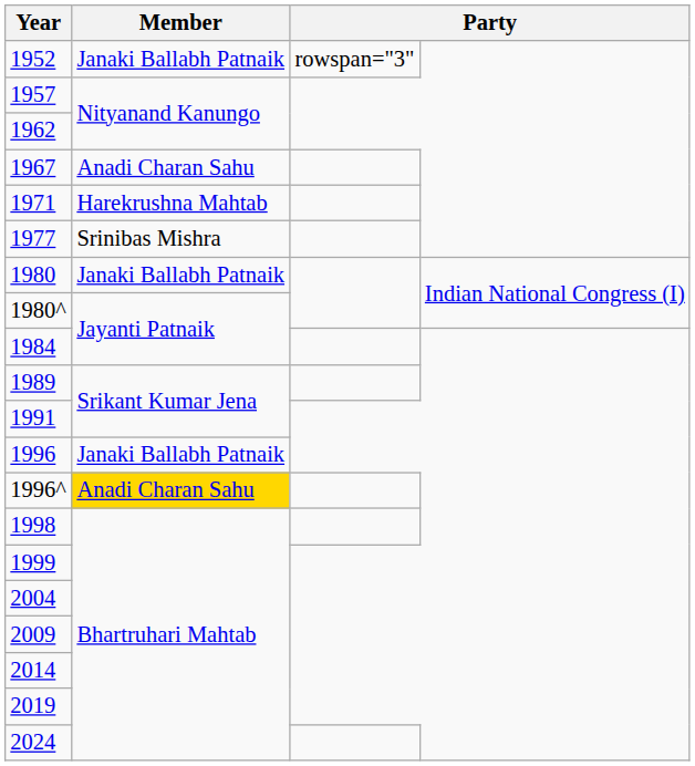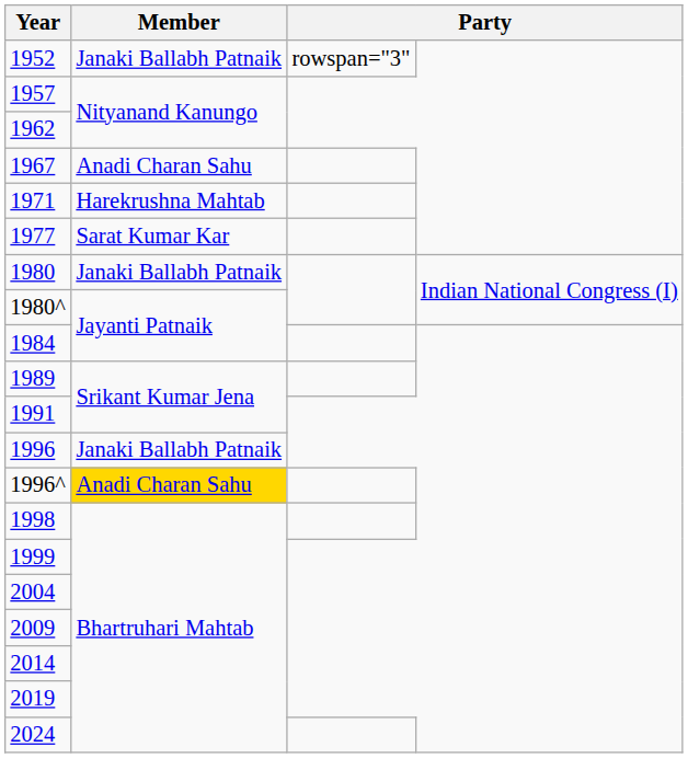1977 | Member: Srinibas Mishra -> Sarat Kumar Kar
